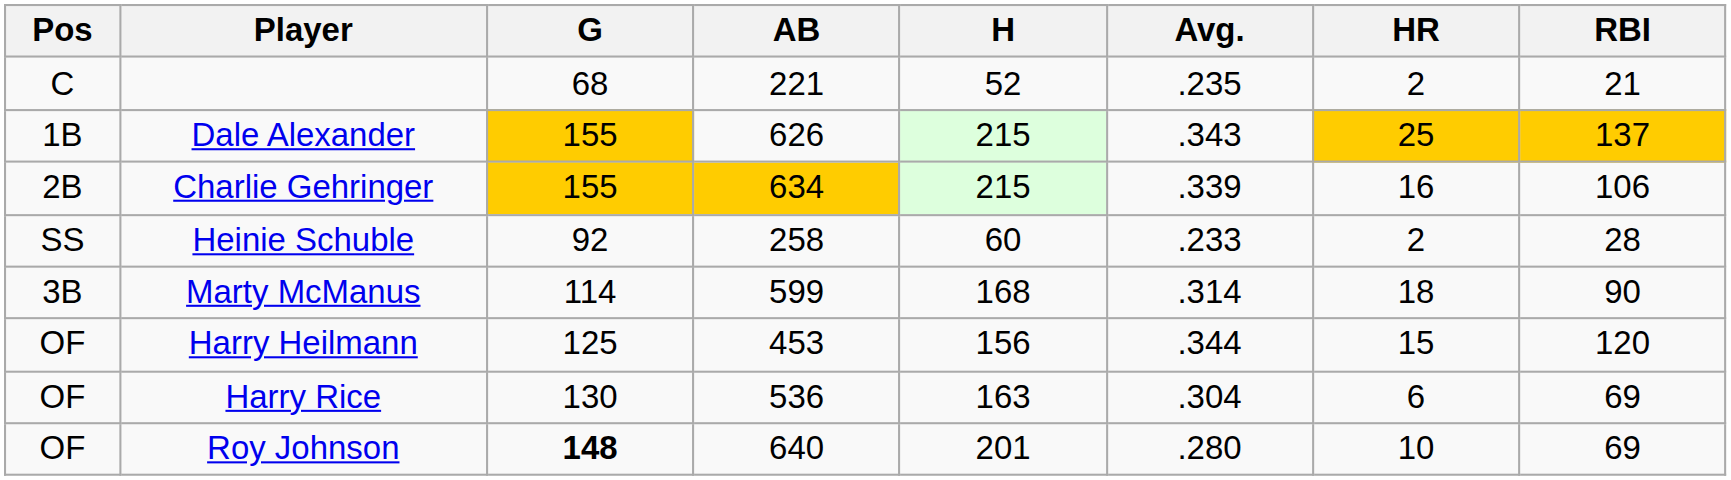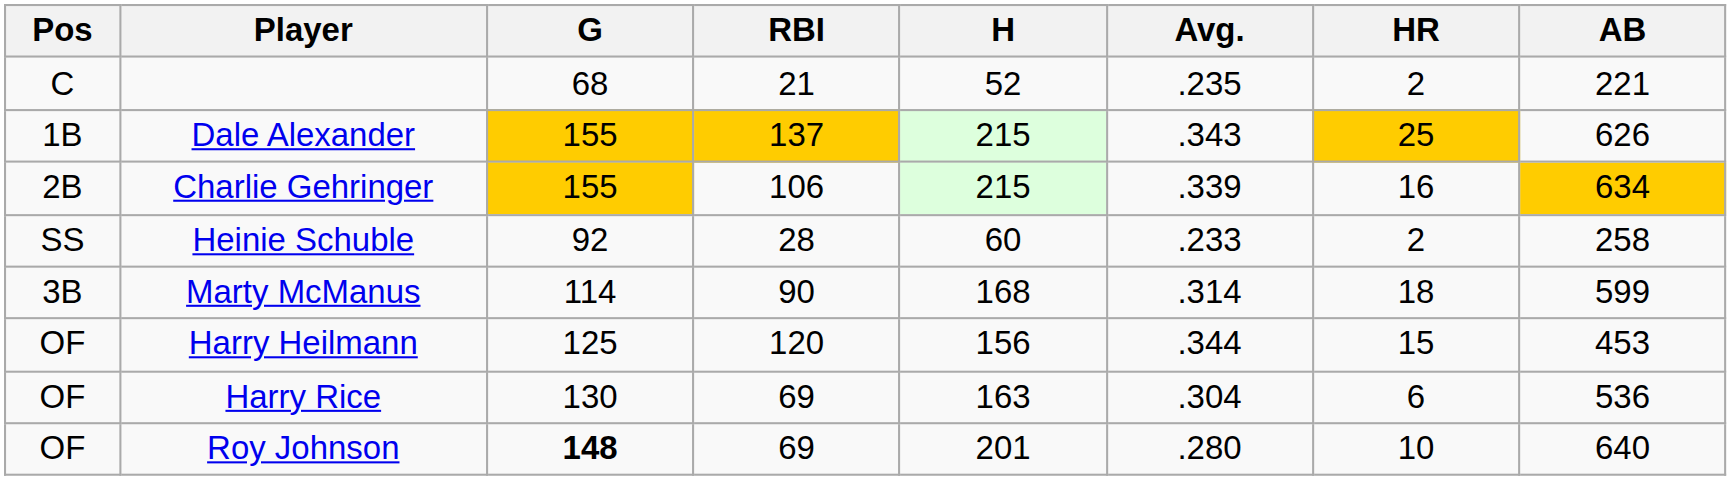columns swapped: AB <-> RBI
